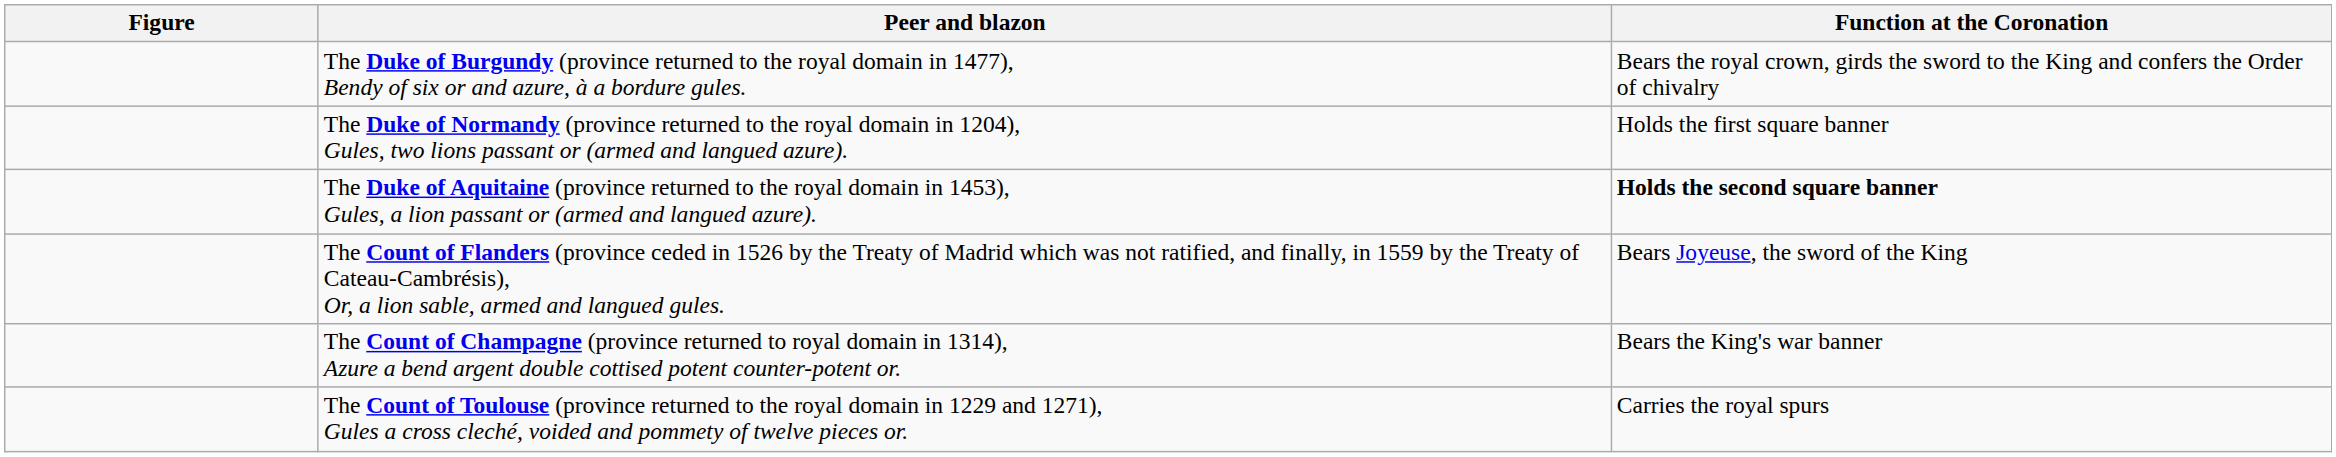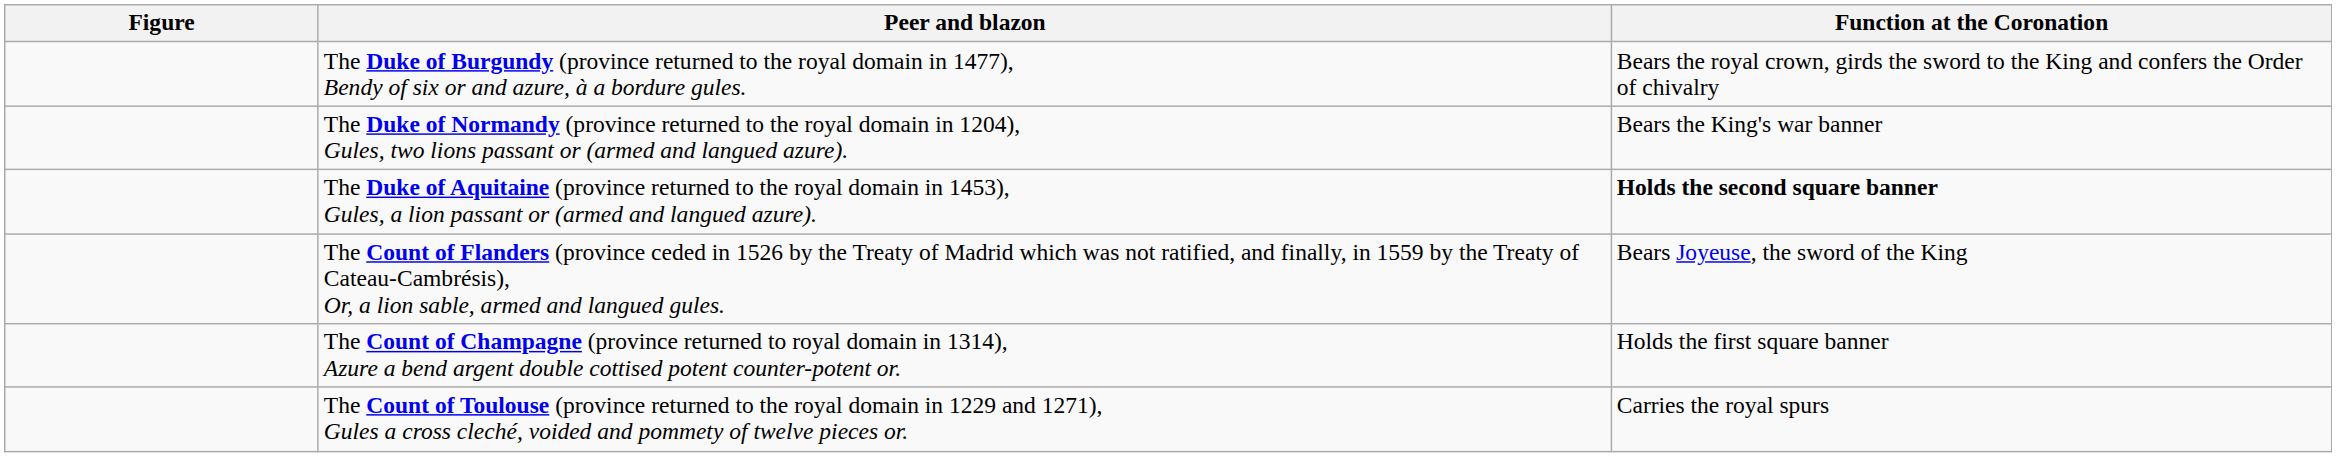row 3 | Function at the Coronation: Holds the first square banner -> Bears the King's war banner
row 6 | Function at the Coronation: Bears the King's war banner -> Holds the first square banner
